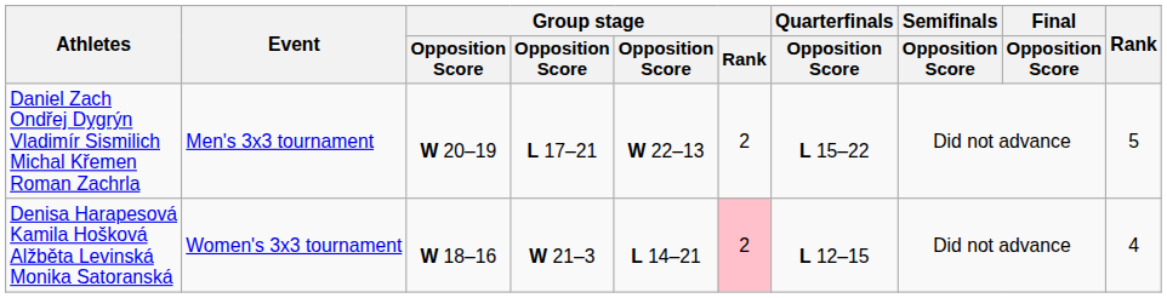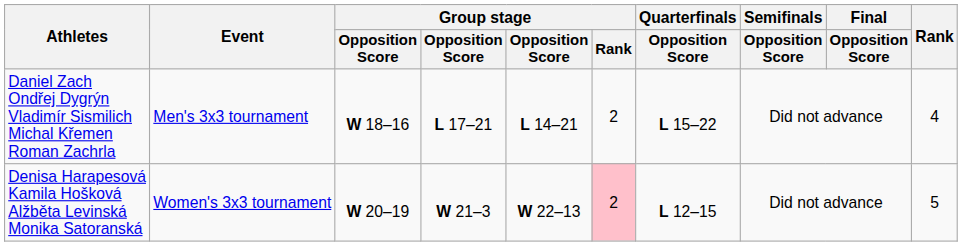row 3 | column 3: W 20–19 -> W 18–16
row 3 | column 5: W 22–13 -> L 14–21
row 3 | Rank: 5 -> 4
row 4 | column 3: W 18–16 -> W 20–19
row 4 | column 5: L 14–21 -> W 22–13
row 4 | Rank: 4 -> 5
